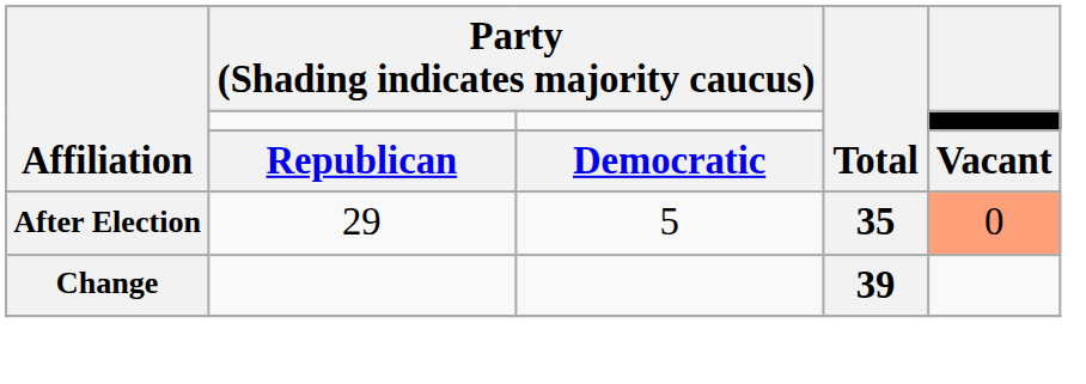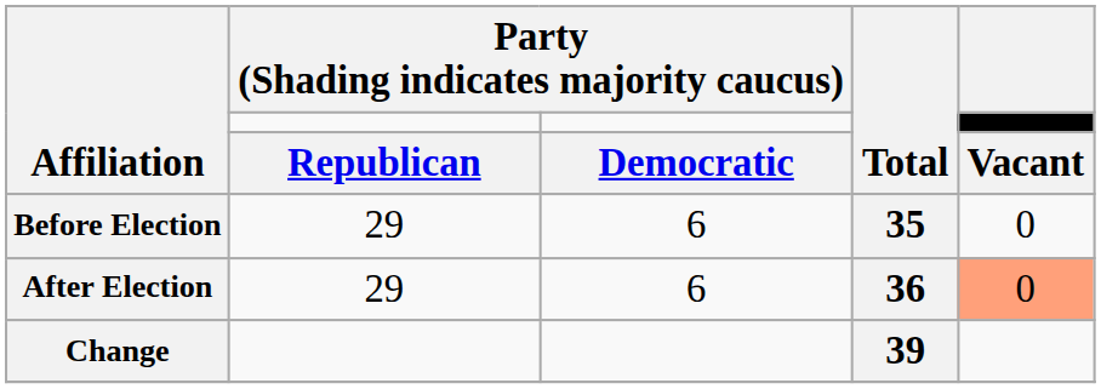+ row: Before Election | 29 | 6 | 35 | 0
After Election | column 3: 5 -> 6
After Election | Total: 35 -> 36
